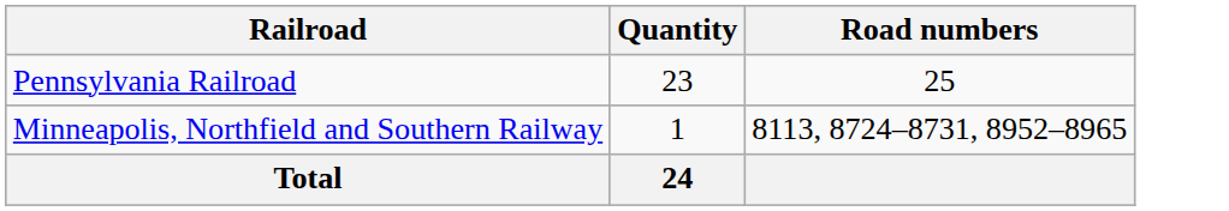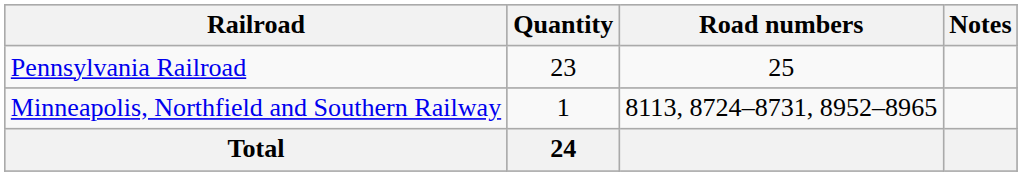+ column: Notes
